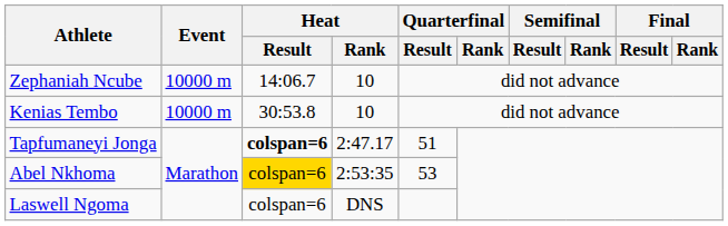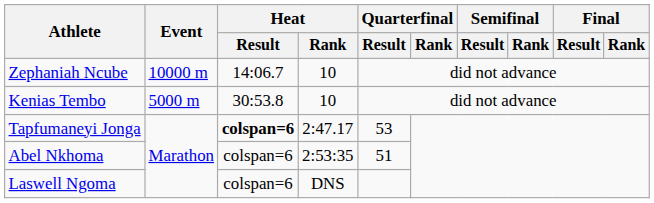Kenias Tembo | Event: 10000 m -> 5000 m
Tapfumaneyi Jonga | Quarterfinal / Result: 51 -> 53
Abel Nkhoma | Heat / Result: gold background -> no background
Abel Nkhoma | Quarterfinal / Result: 53 -> 51
